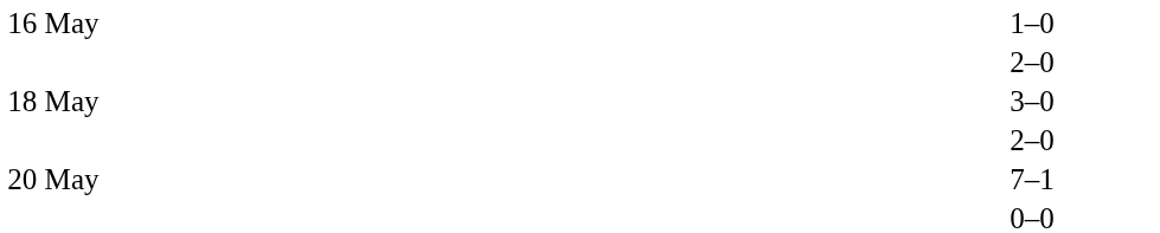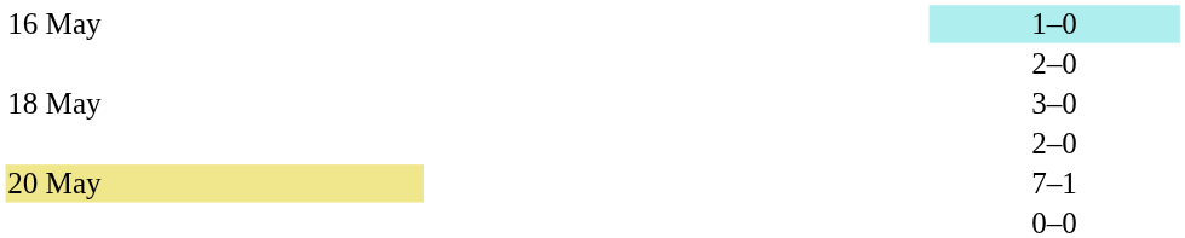1–0 | column 2: no background -> paleturquoise background
7–1 | column 1: no background -> khaki background
